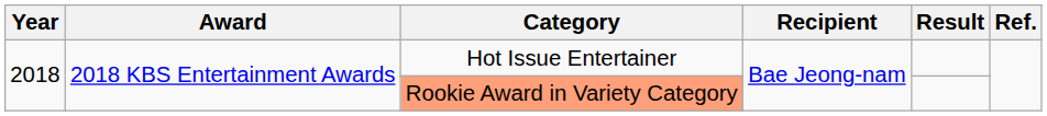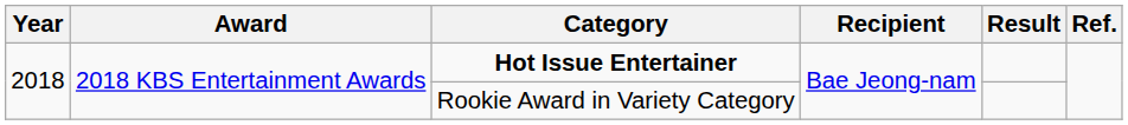Hot Issue Entertainer | Category: normal -> bold
Rookie Award in Variety Category | Category: lightsalmon background -> no background
